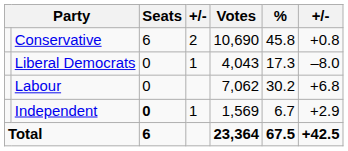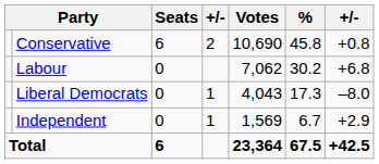rows swapped: Labour <-> Liberal Democrats
Independent | Seats: bold -> normal
